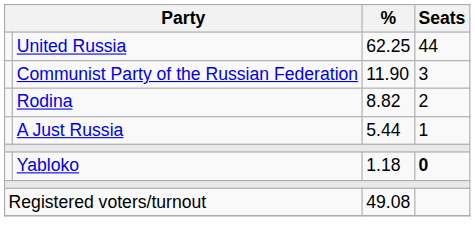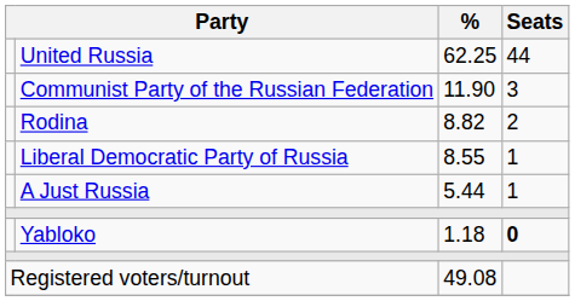+ row: Liberal Democratic Party of Russia | 8.55 | 1
